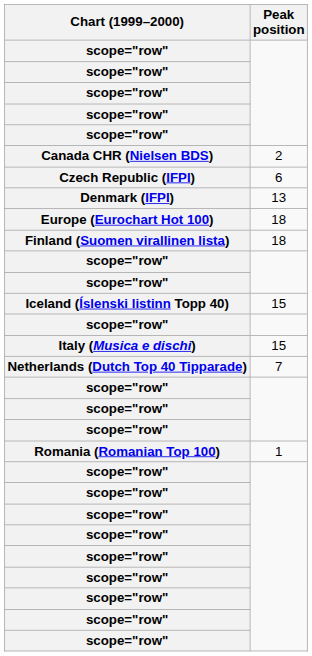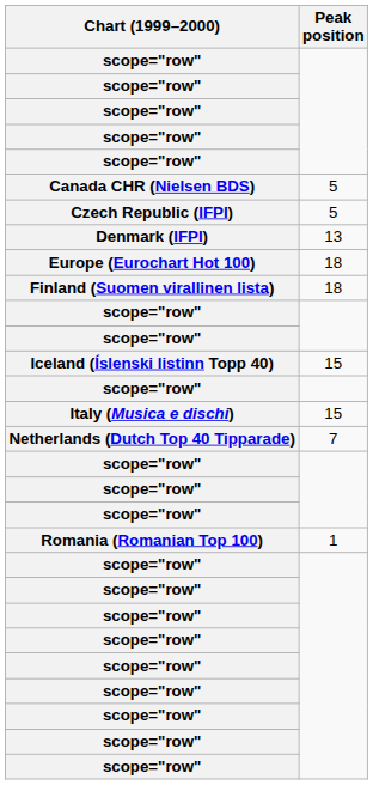Canada CHR (Nielsen BDS) | Peak position: 2 -> 5
Czech Republic (IFPI) | Peak position: 6 -> 5
